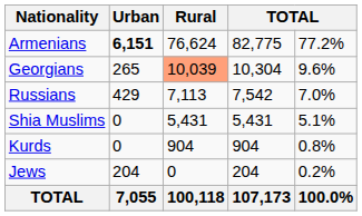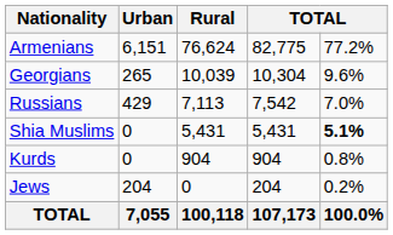Armenians | Urban: bold -> normal
Georgians | Rural: lightsalmon background -> no background
Shia Muslims | column 5: normal -> bold
